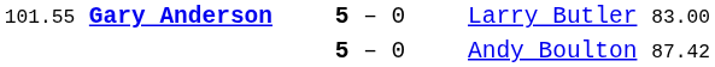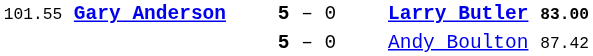101.55 Gary Anderson | column 3: normal -> bold
